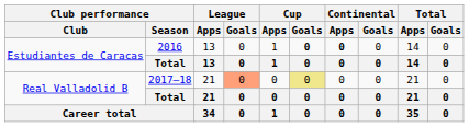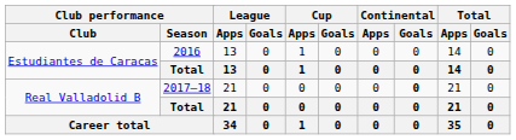Estudiantes de Caracas / 2016 | Cup / Goals: bold -> normal
Estudiantes de Caracas / 2016 | Continental / Apps: bold -> normal
Real Valladolid B / 2017–18 | League / Goals: lightsalmon background -> no background
Real Valladolid B / 2017–18 | Cup / Goals: khaki background -> no background
Real Valladolid B / 2017–18 | Continental / Goals: normal -> bold
